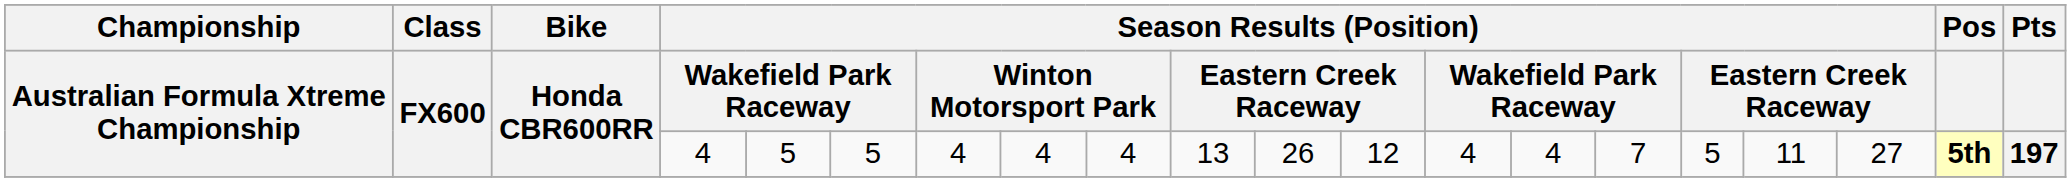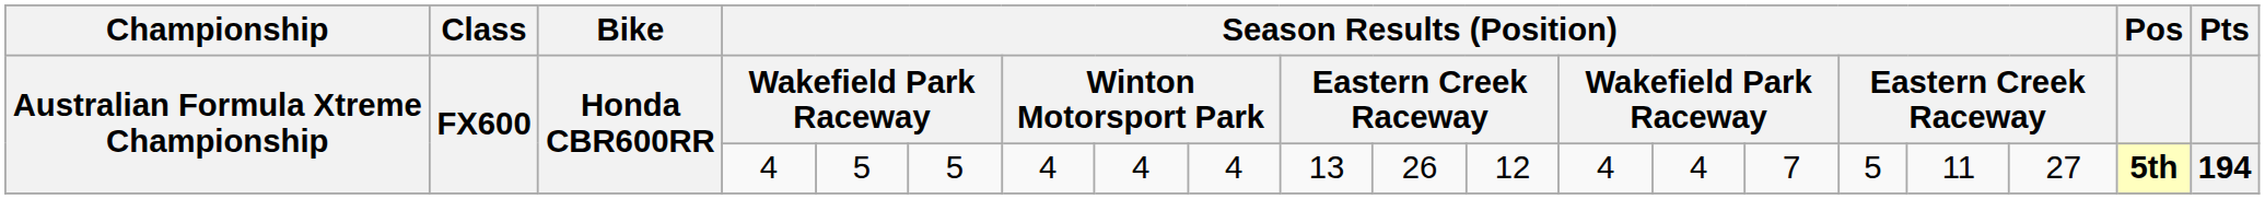row 3 | Pts: 197 -> 194
